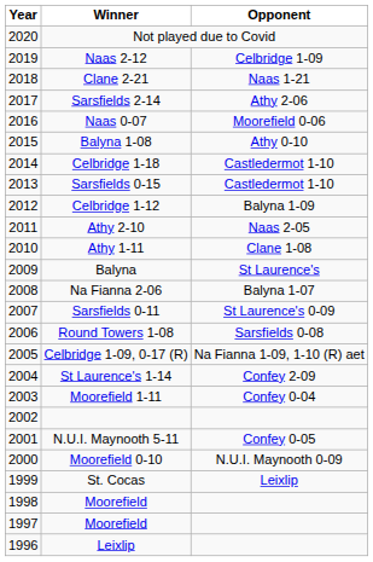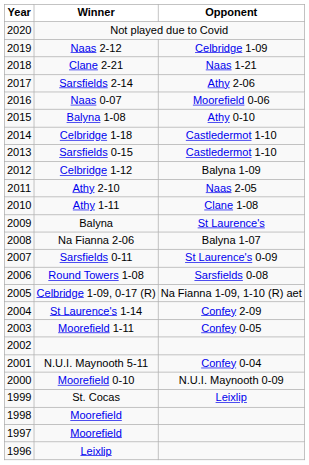Moorefield 1-11 | Opponent: Confey 0-04 -> Confey 0-05
N.U.I. Maynooth 5-11 | Opponent: Confey 0-05 -> Confey 0-04
